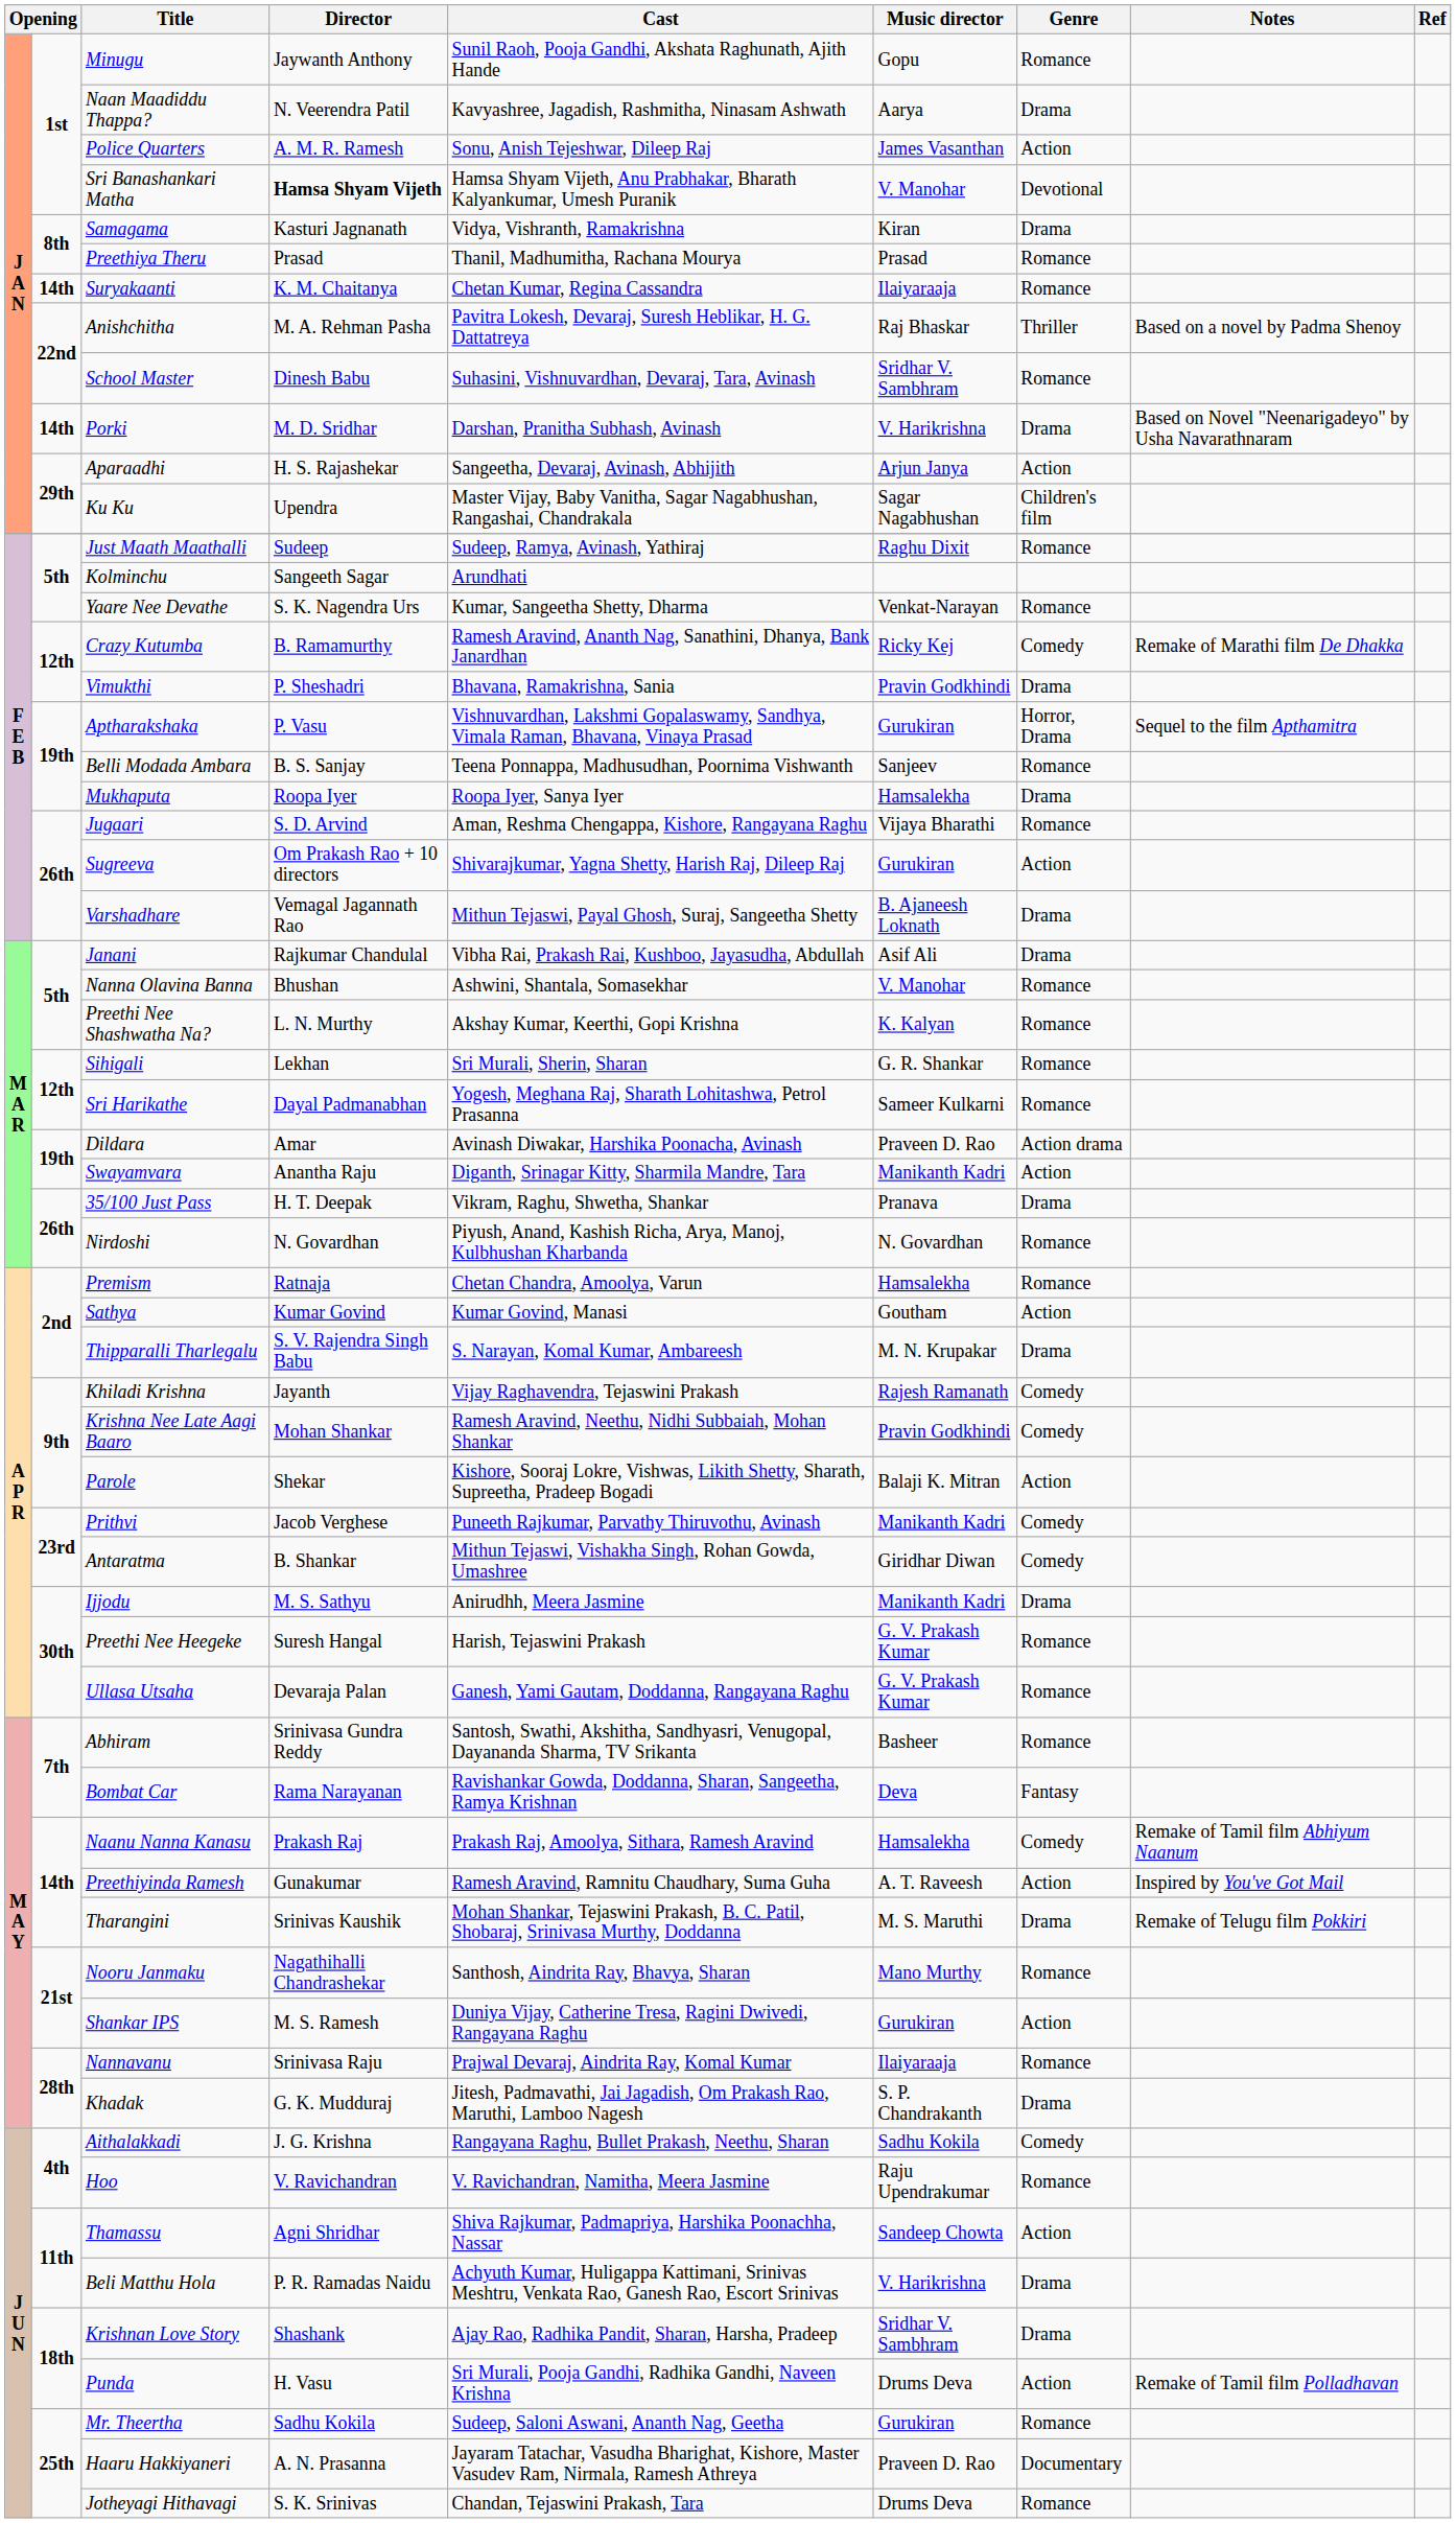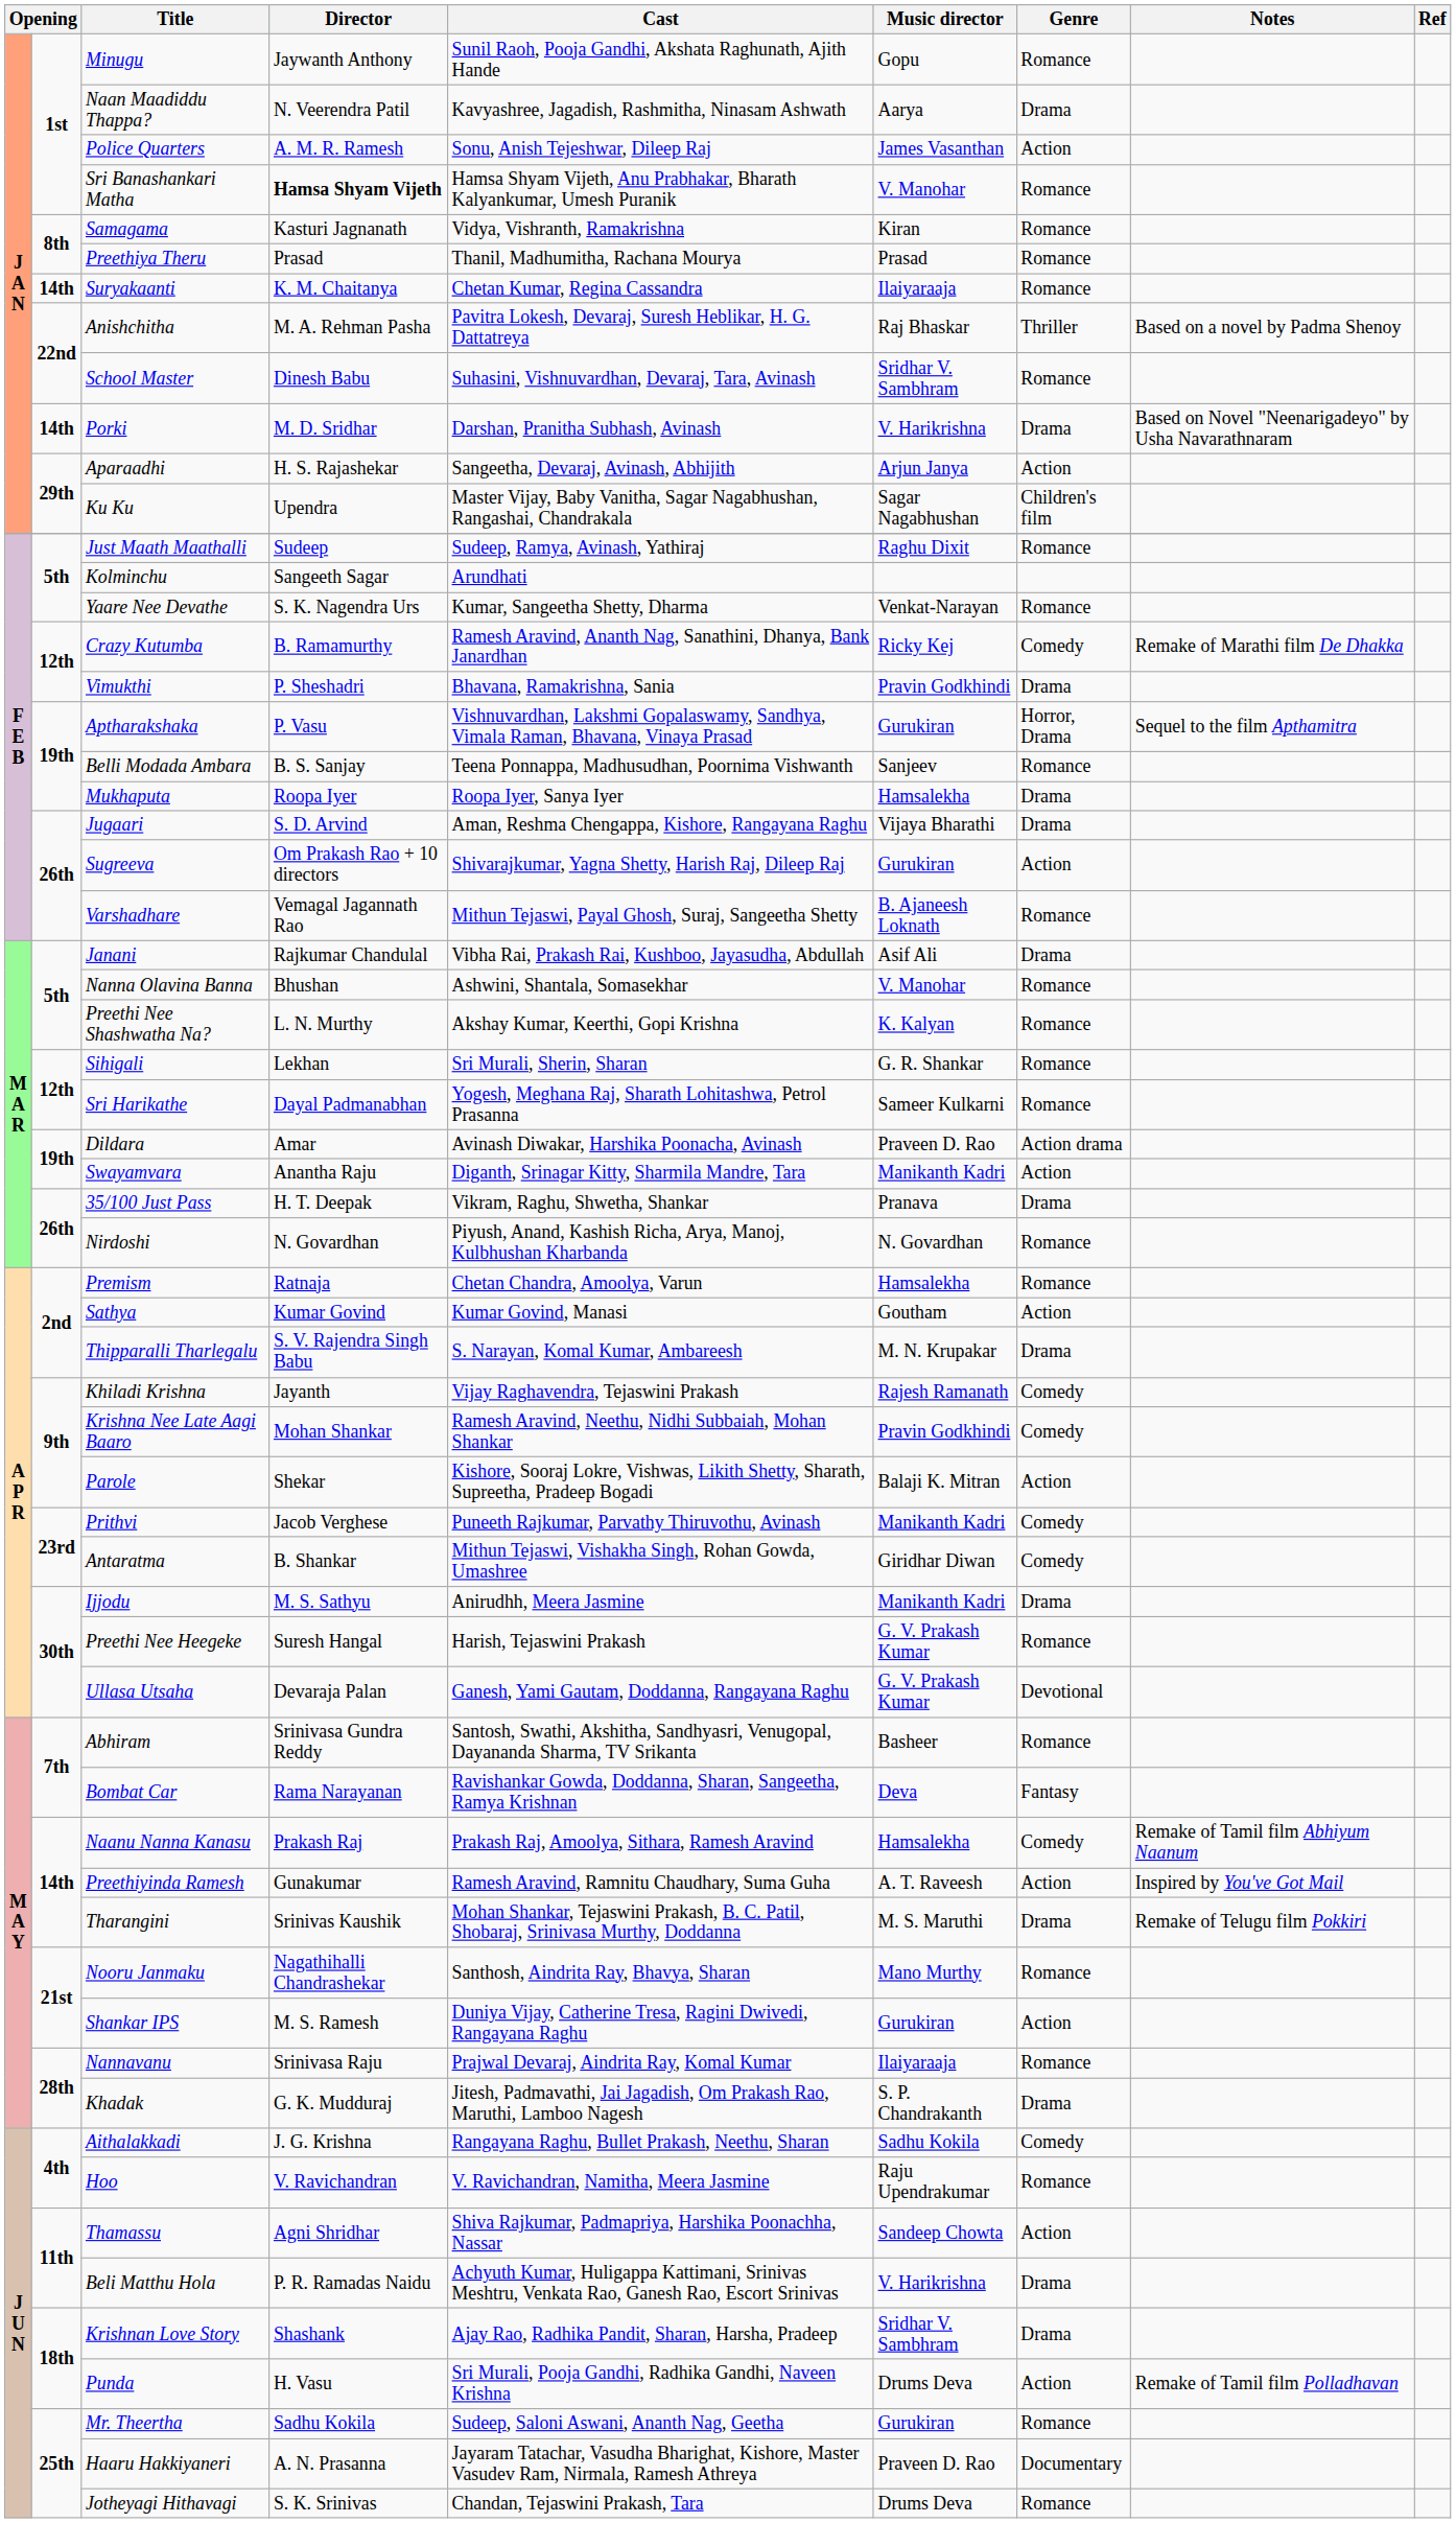Sri Banashankari Matha | Genre: Devotional -> Romance
Samagama | Genre: Drama -> Romance
Jugaari | Genre: Romance -> Drama
Varshadhare | Genre: Drama -> Romance
Ullasa Utsaha | Genre: Romance -> Devotional
